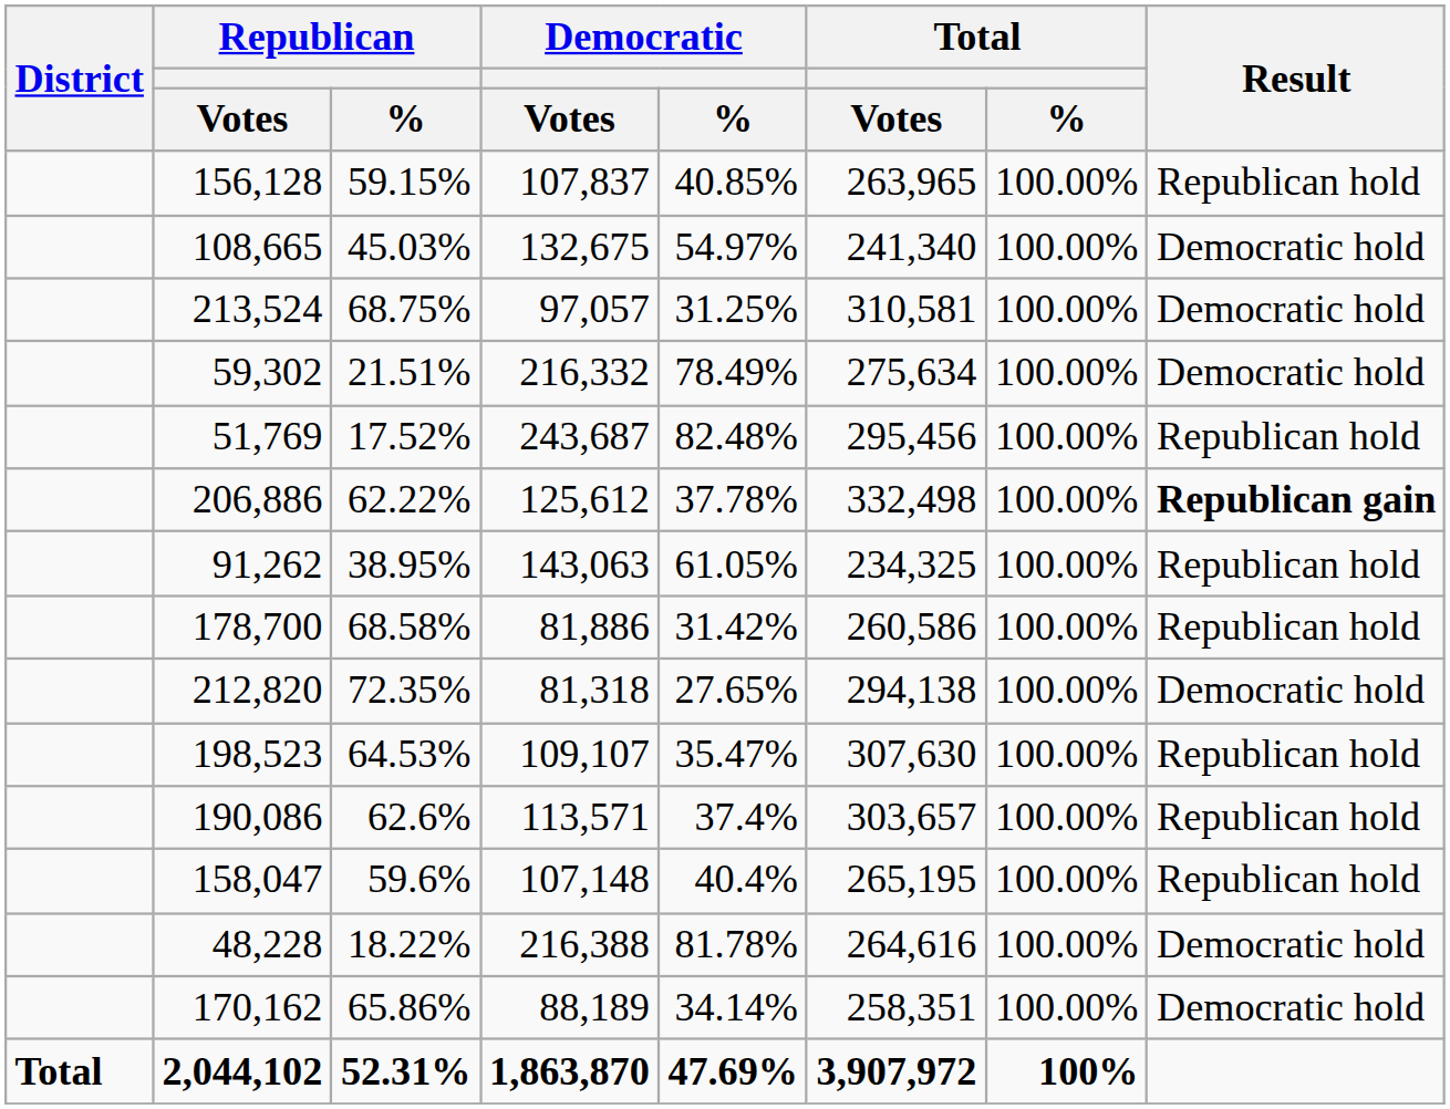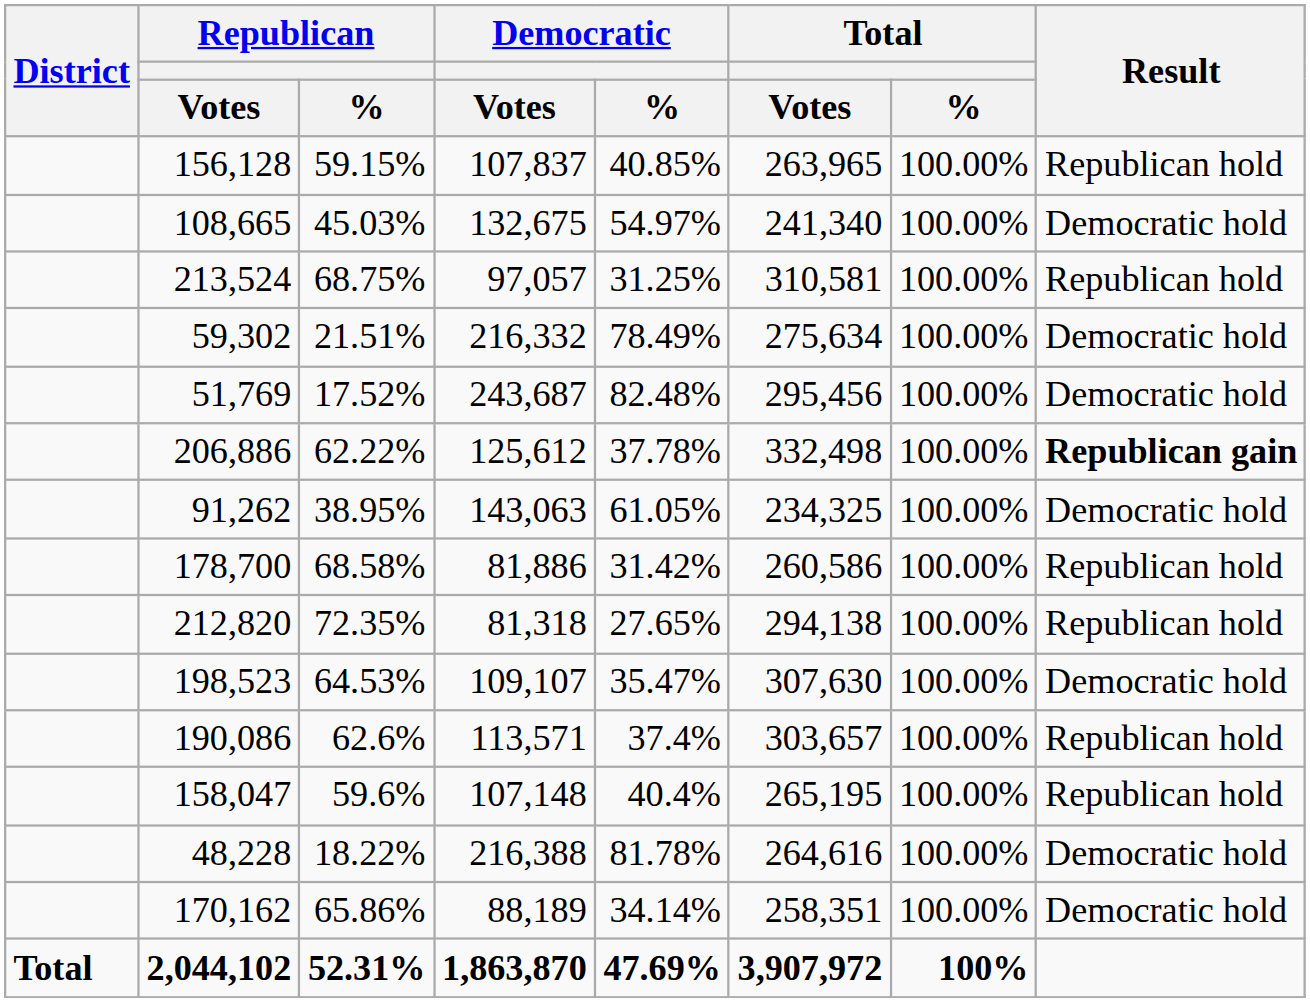213,524 | Result: Democratic hold -> Republican hold
51,769 | Result: Republican hold -> Democratic hold
91,262 | Result: Republican hold -> Democratic hold
212,820 | Result: Democratic hold -> Republican hold
198,523 | Result: Republican hold -> Democratic hold
